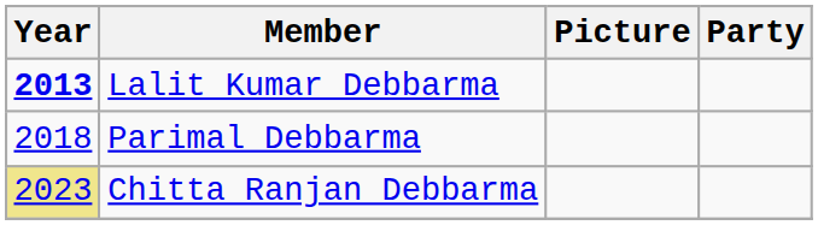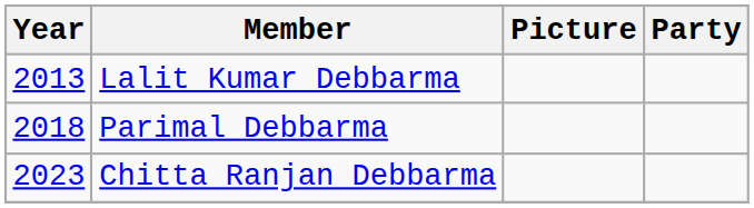Lalit Kumar Debbarma | Year: bold -> normal
Chitta Ranjan Debbarma | Year: khaki background -> no background
